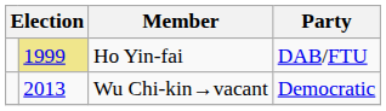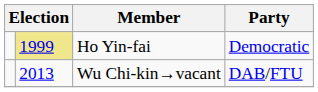Ho Yin-fai | Party: DAB/FTU -> Democratic
Wu Chi-kin→vacant | Party: Democratic -> DAB/FTU
